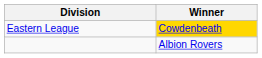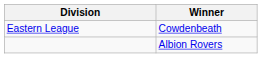Eastern League | Winner: gold background -> no background
